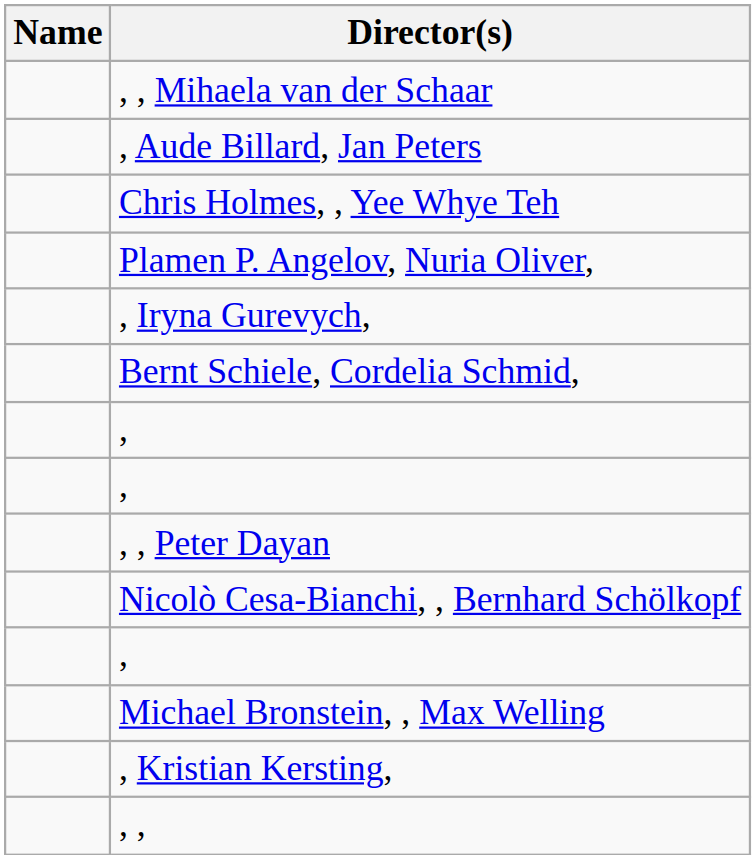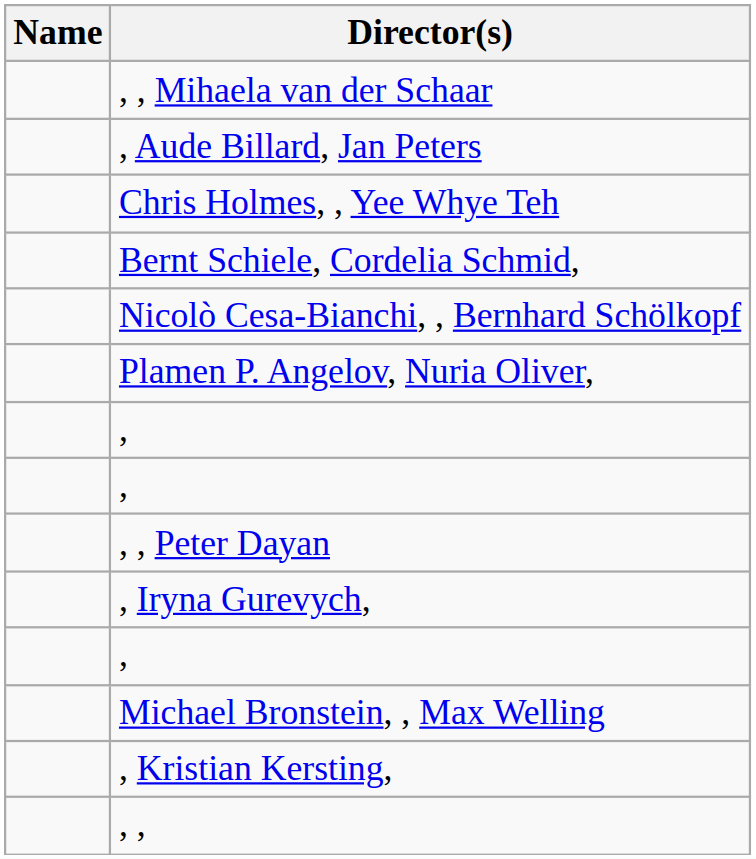row 5 | Director(s): Plamen P. Angelov, Nuria Oliver, -> Bernt Schiele, Cordelia Schmid,
row 6 | Director(s): , Iryna Gurevych, -> Nicolò Cesa-Bianchi, , Bernhard Schölkopf
row 7 | Director(s): Bernt Schiele, Cordelia Schmid, -> Plamen P. Angelov, Nuria Oliver,
row 11 | Director(s): Nicolò Cesa-Bianchi, , Bernhard Schölkopf -> , Iryna Gurevych,
